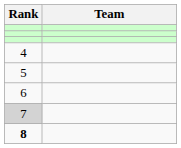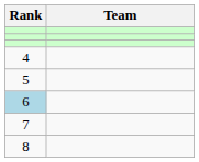row 7 | Rank: no background -> lightblue background
row 8 | Rank: lightgrey background -> no background
row 9 | Rank: bold -> normal
